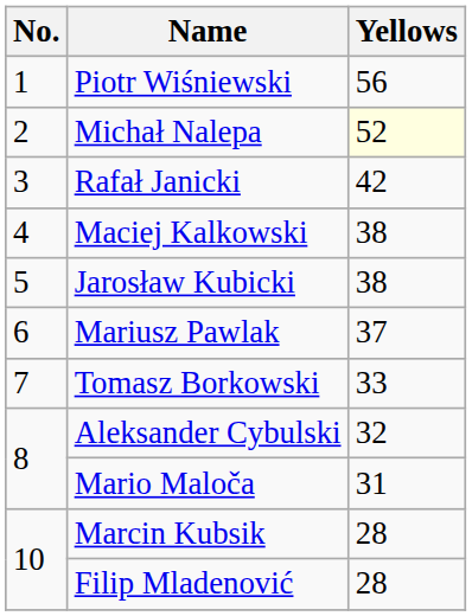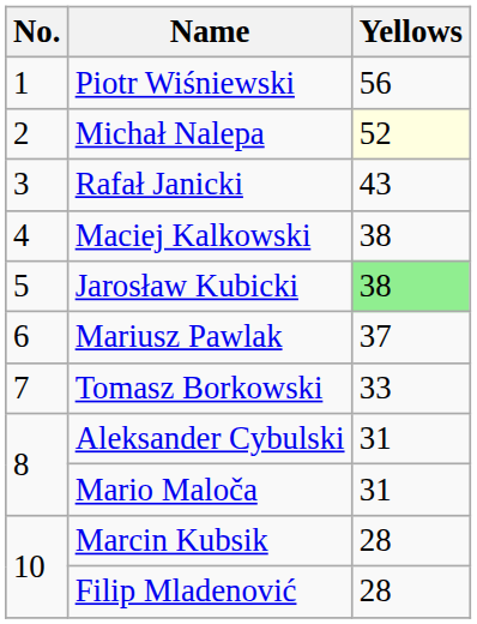Rafał Janicki | Yellows: 42 -> 43
Jarosław Kubicki | Yellows: no background -> lightgreen background
Aleksander Cybulski | Yellows: 32 -> 31
